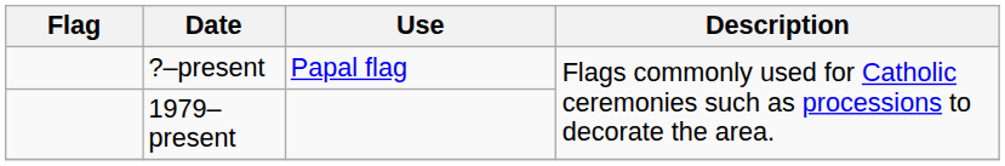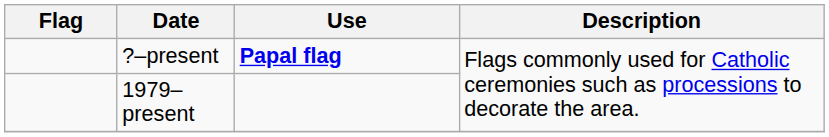?–present | Use: normal -> bold
